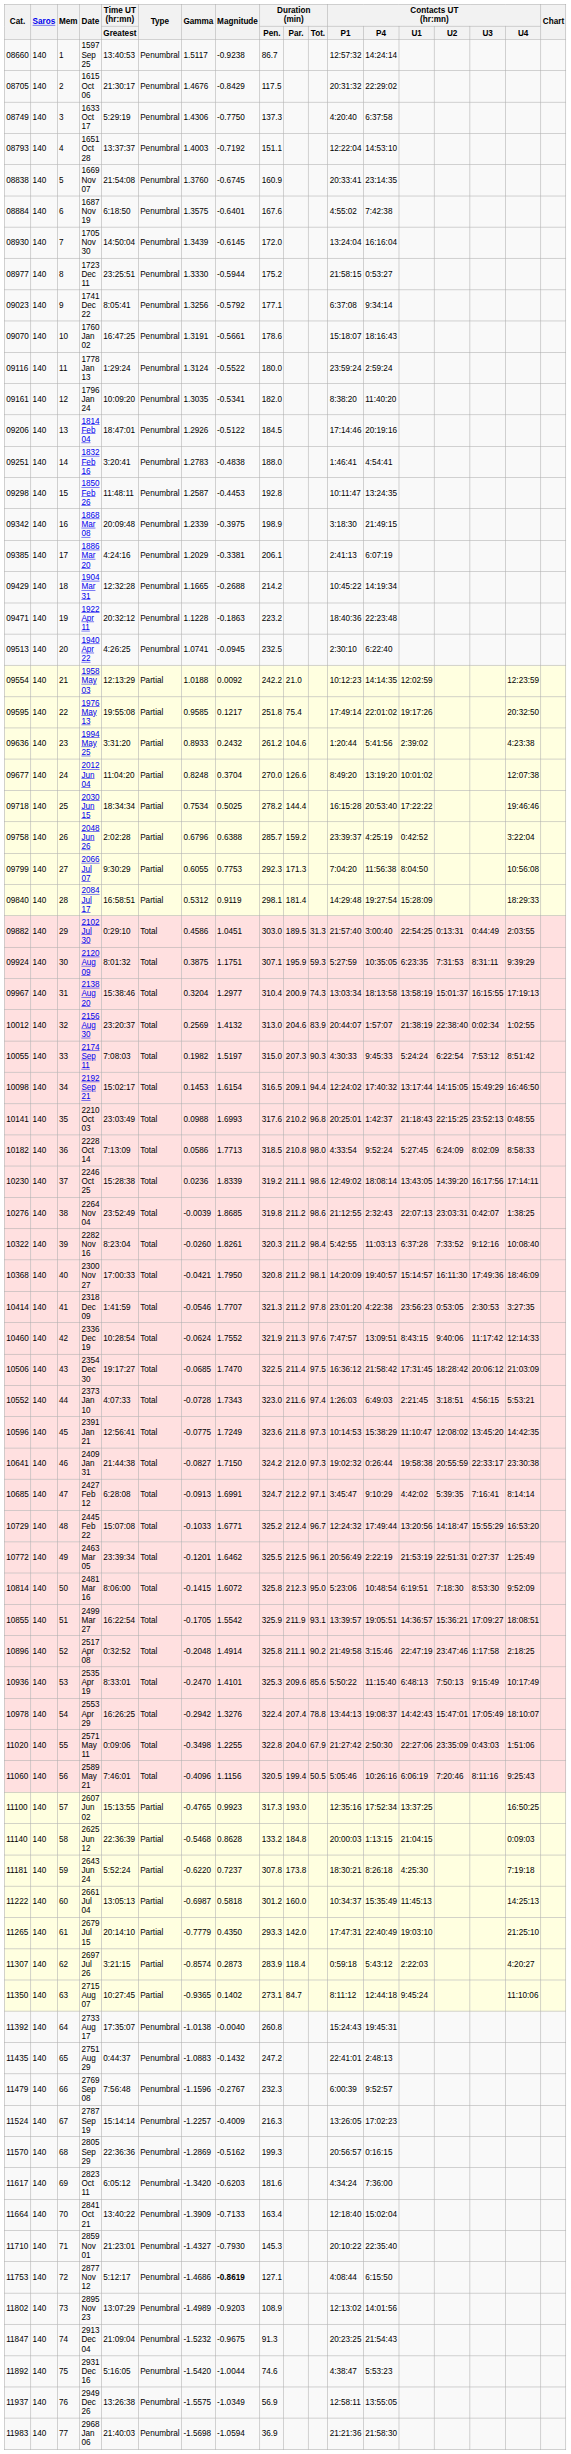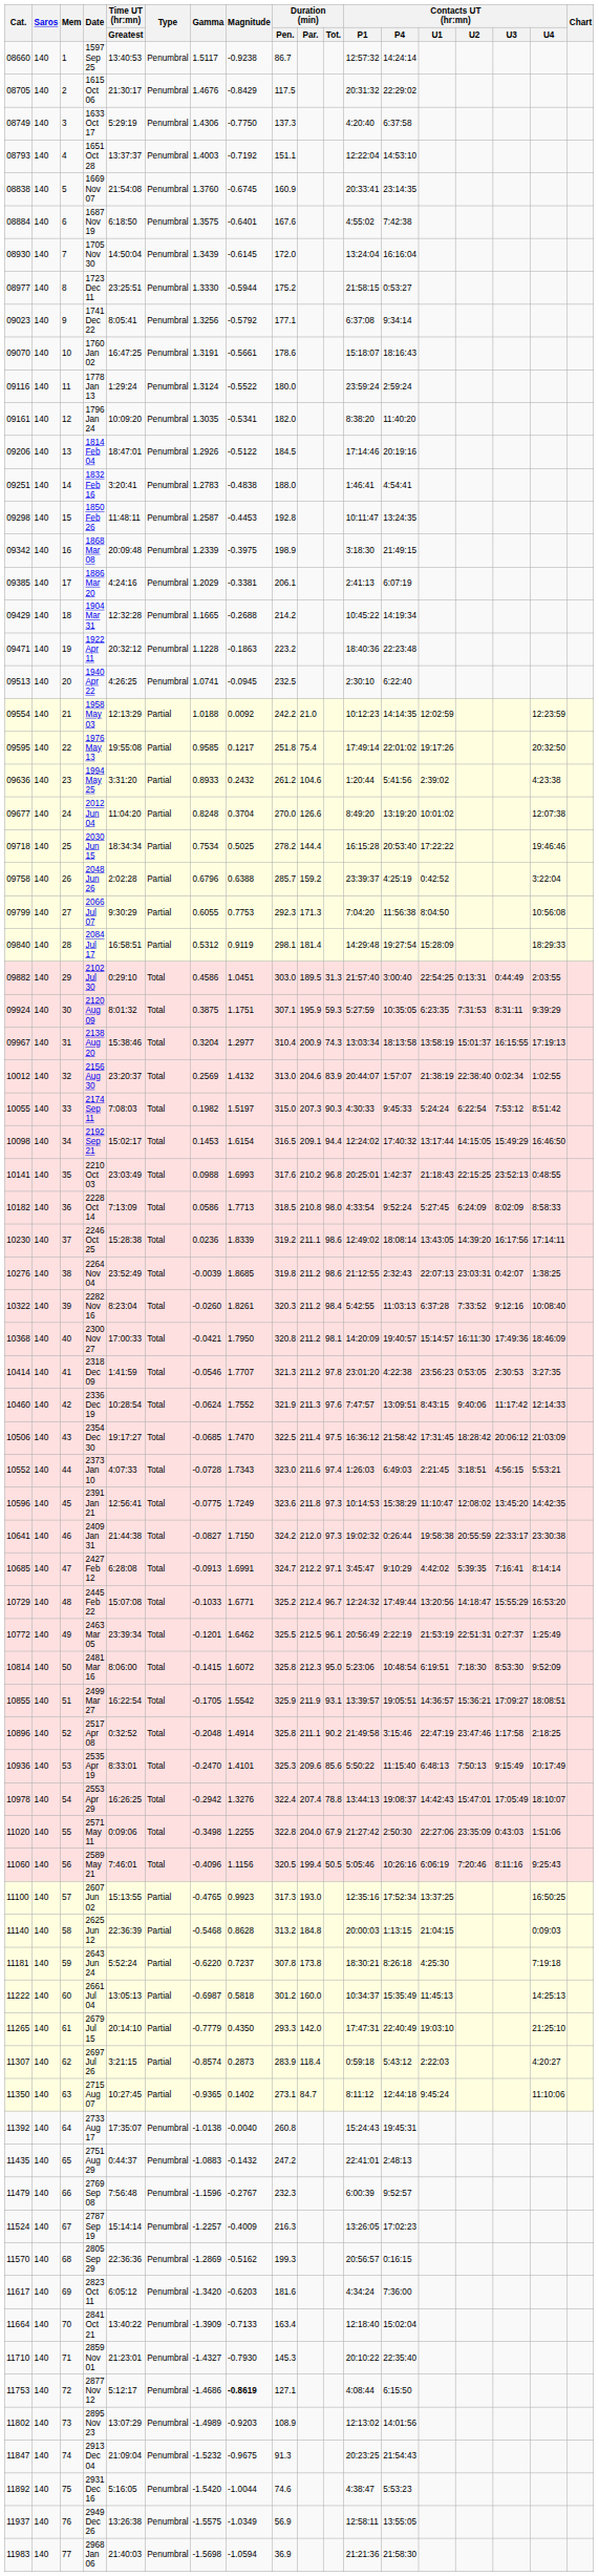2625 Jun 12 | Duration (min) / Pen.: 133.2 -> 313.2
